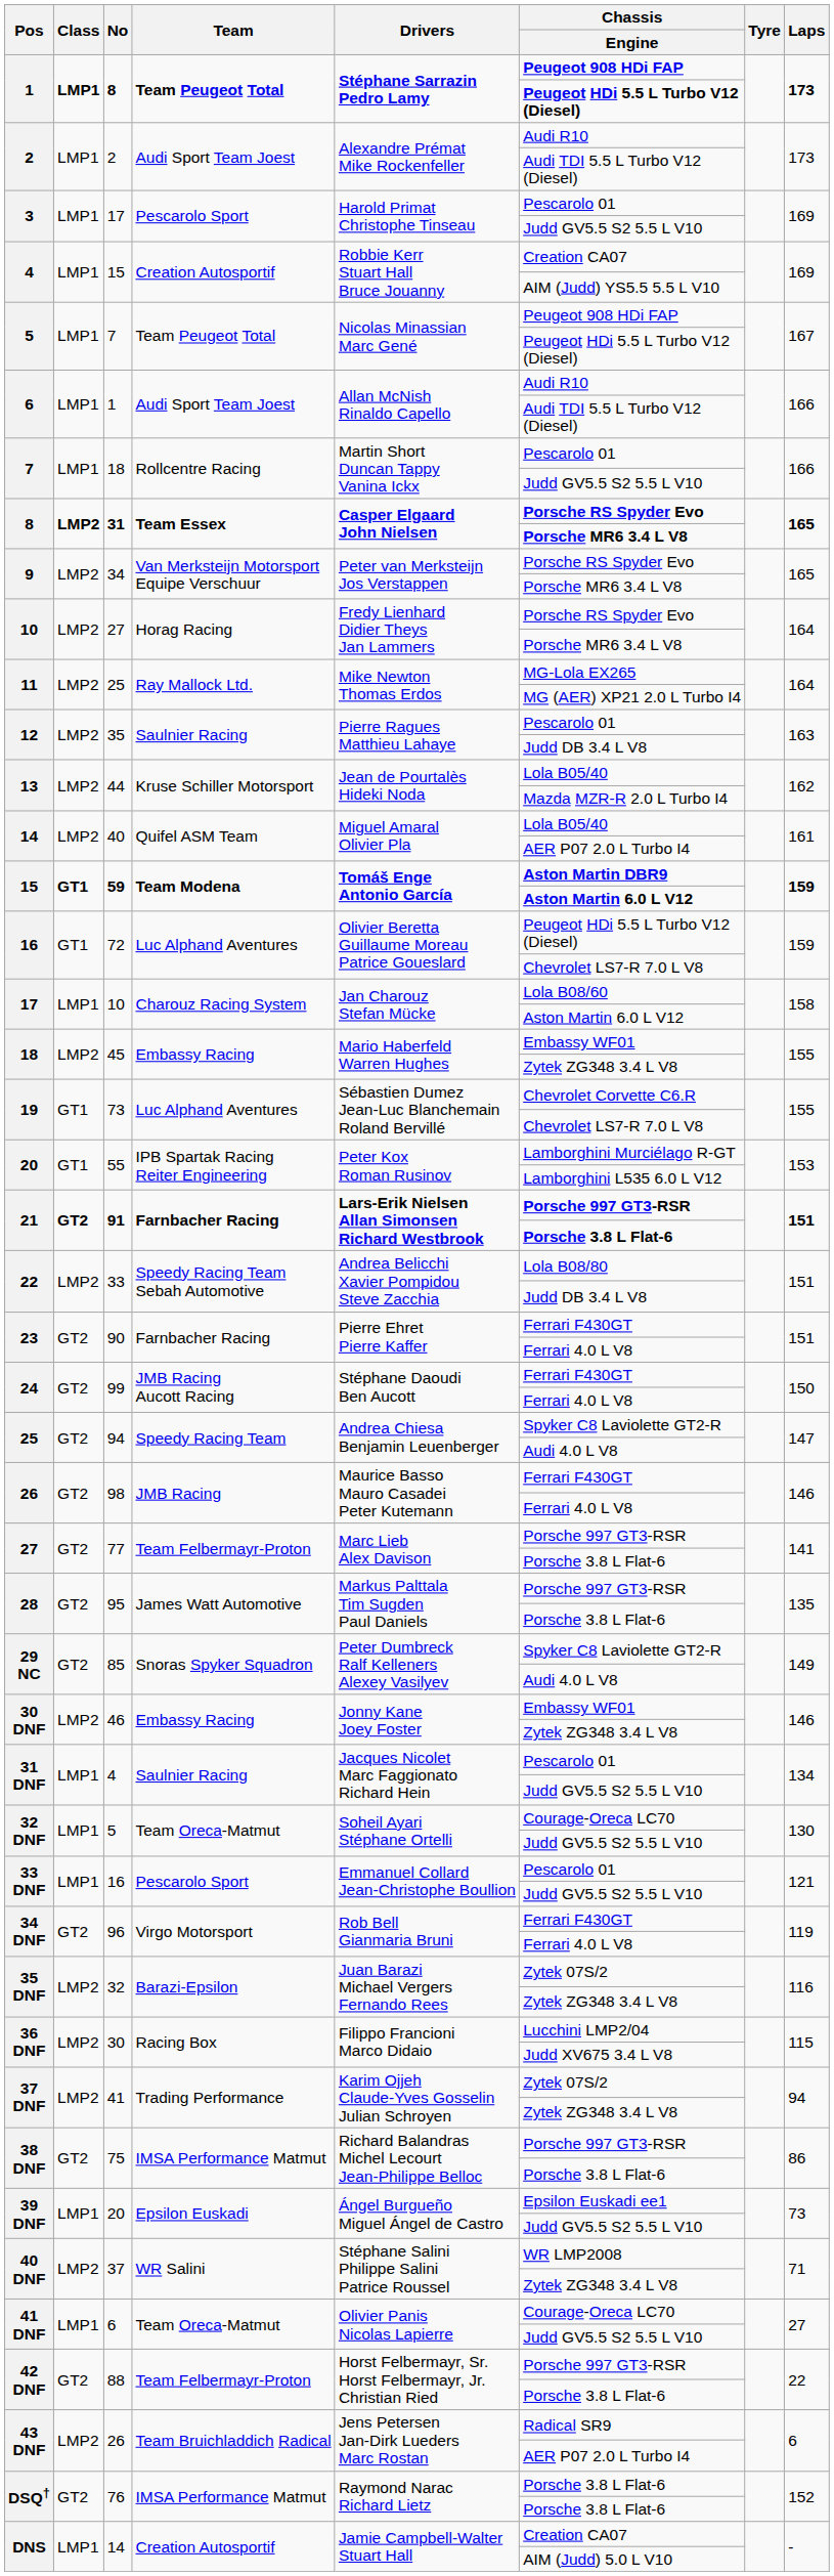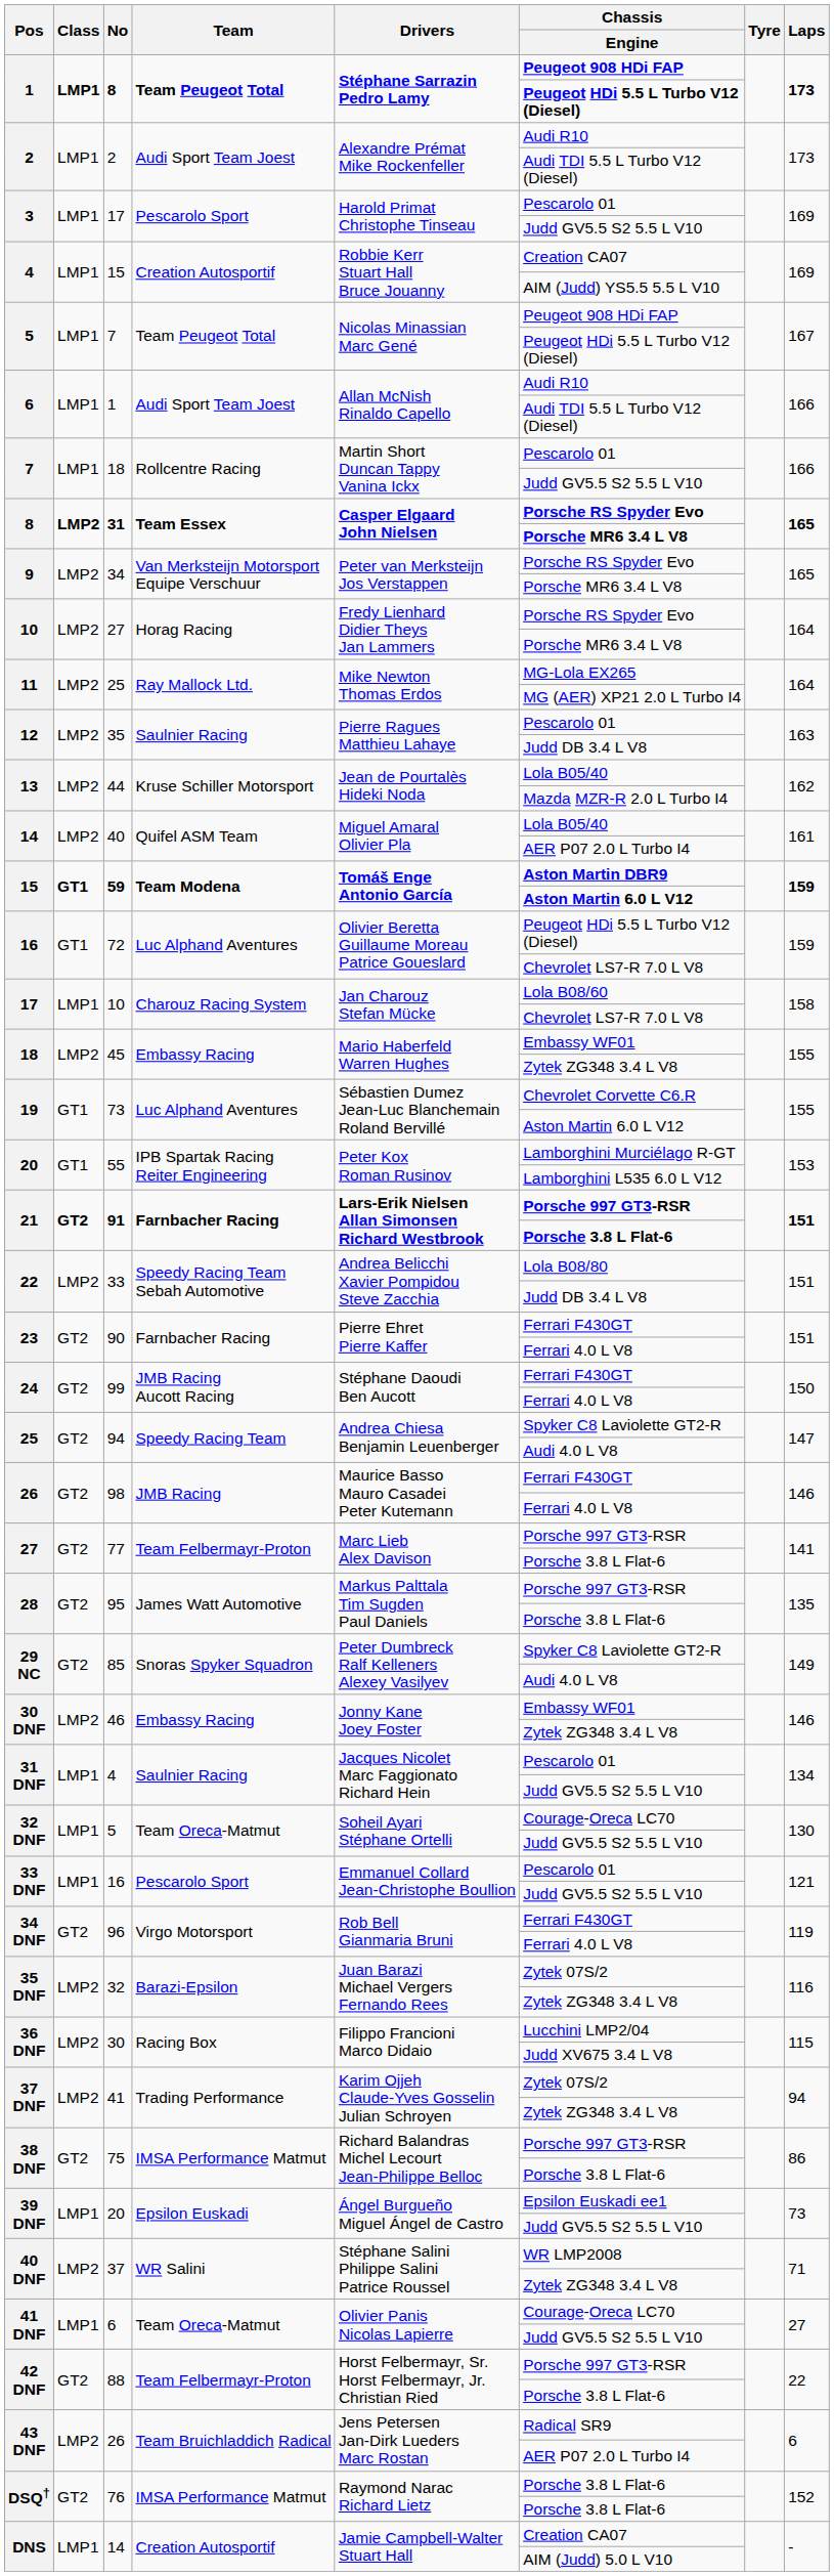row 36 | Chassis / Engine: Aston Martin 6.0 L V12 -> Chevrolet LS7-R 7.0 L V8
row 40 | Chassis / Engine: Chevrolet LS7-R 7.0 L V8 -> Aston Martin 6.0 L V12
